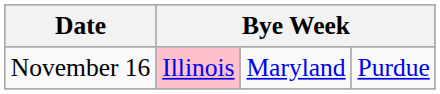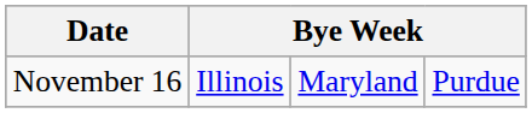November 16 | column 2: pink background -> no background
